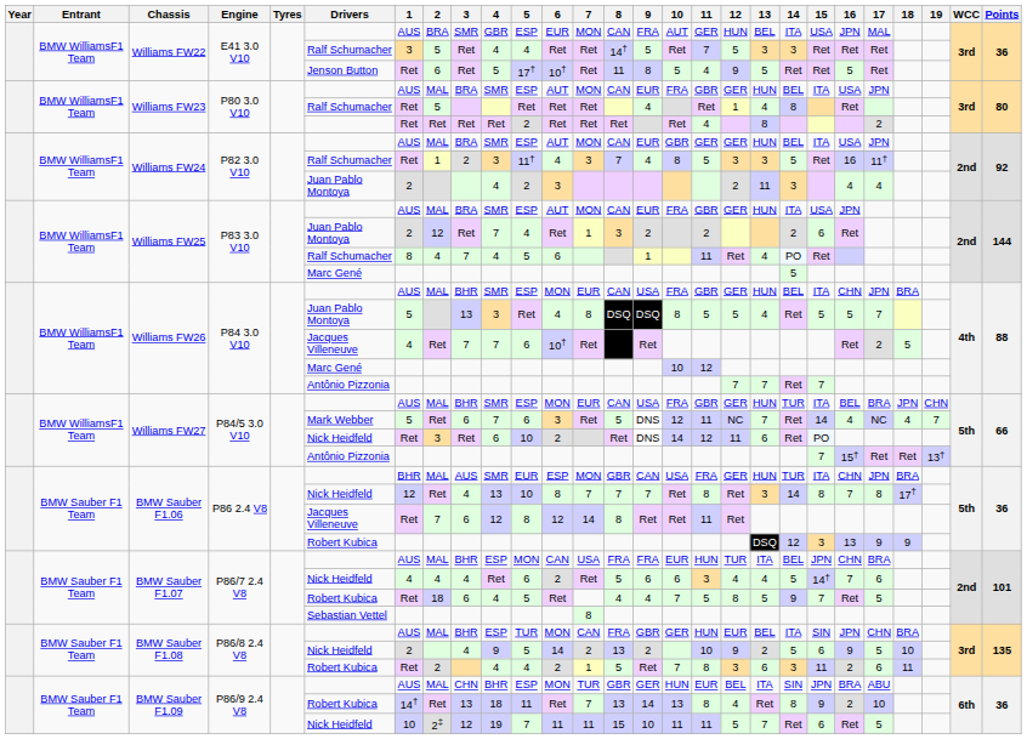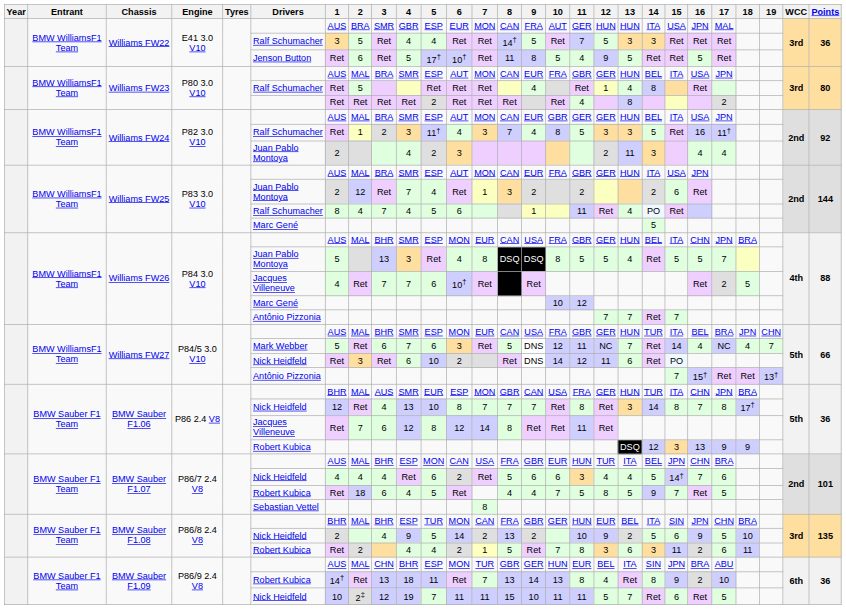row 2 | 13: BEL -> HUN
row 28 | 9: FRA -> GBR
row 32 | 1: AUS -> BHR
